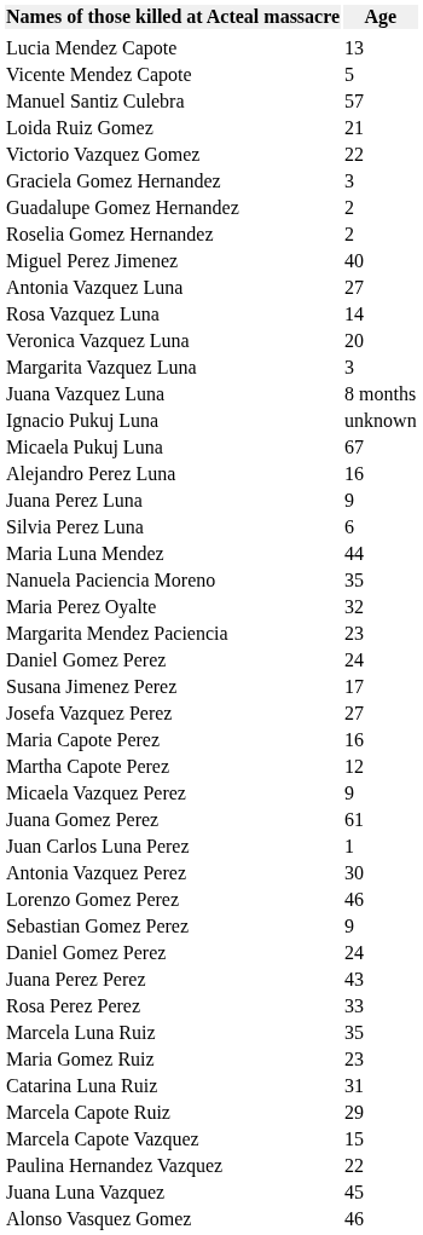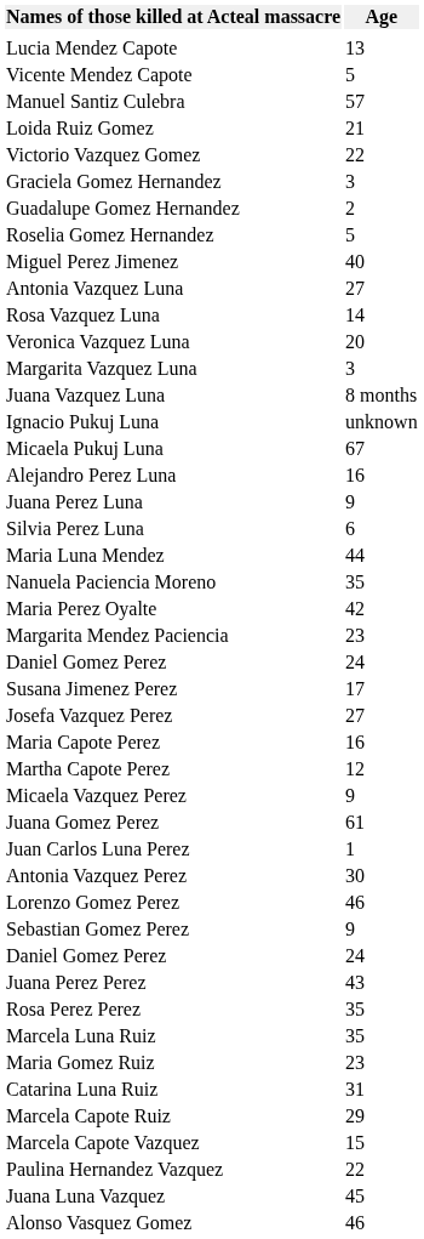row 9 | Age: 2 -> 5
row 23 | Age: 32 -> 42
row 38 | Age: 33 -> 35
